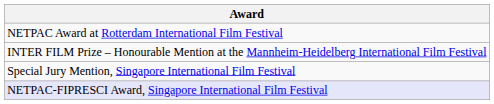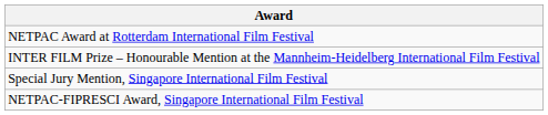row 5 | column 1: lavender background -> no background
